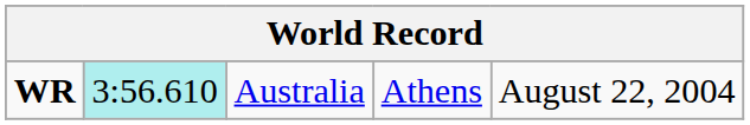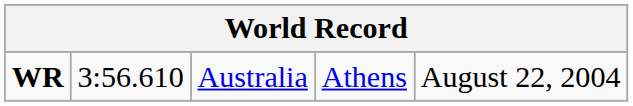WR | column 2: paleturquoise background -> no background
